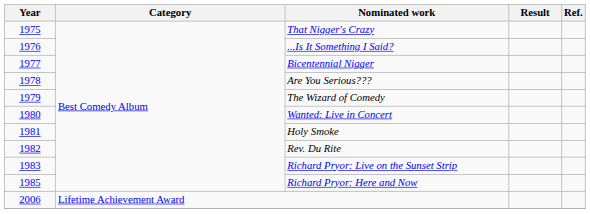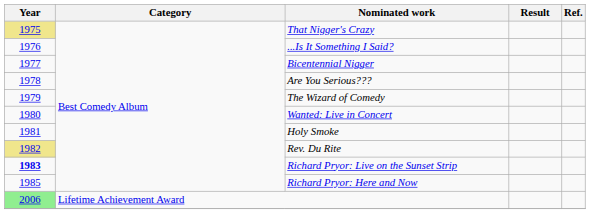That Nigger's Crazy | Year: no background -> khaki background
Rev. Du Rite | Year: no background -> khaki background
Richard Pryor: Live on the Sunset Strip | Year: normal -> bold
Lifetime Achievement Award | Year: no background -> lightgreen background
